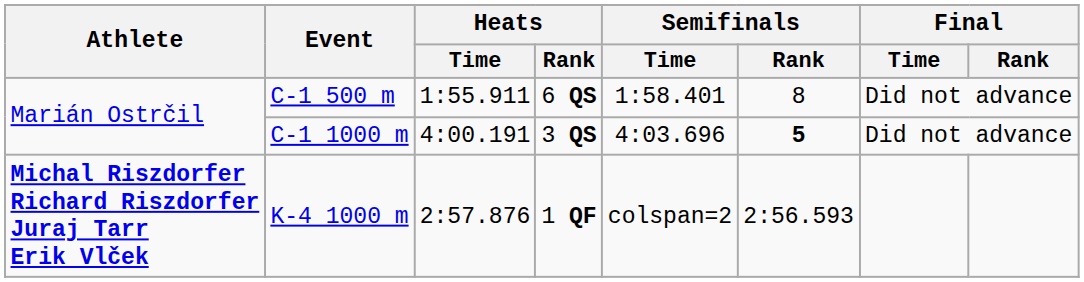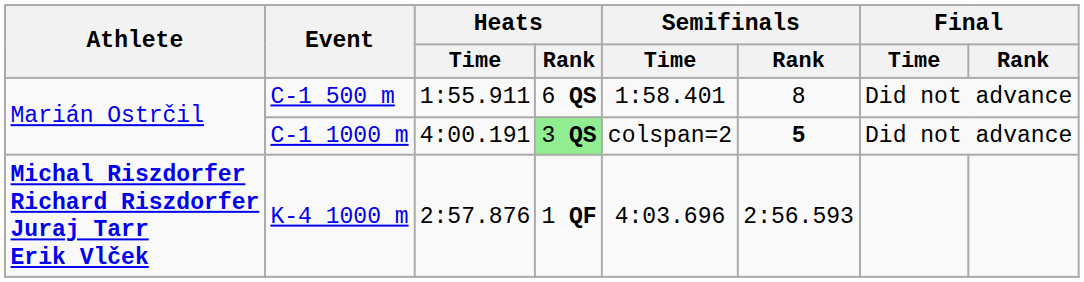C-1 1000 m | Heats / Rank: no background -> lightgreen background
C-1 1000 m | Semifinals / Time: 4:03.696 -> colspan=2
K-4 1000 m | Semifinals / Time: colspan=2 -> 4:03.696
